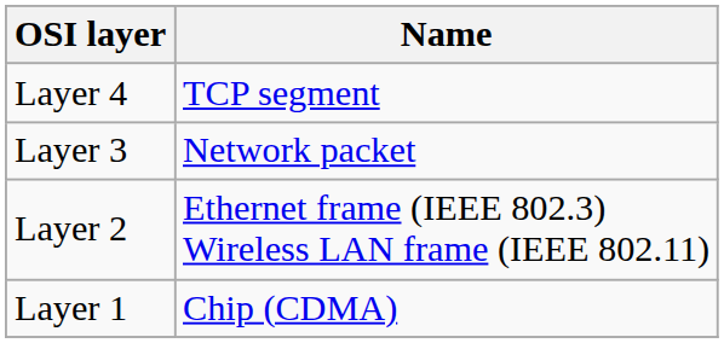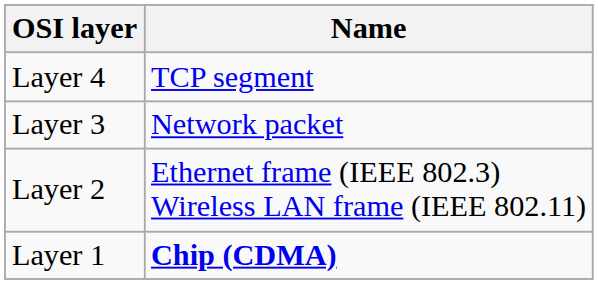Layer 1 | Name: normal -> bold
